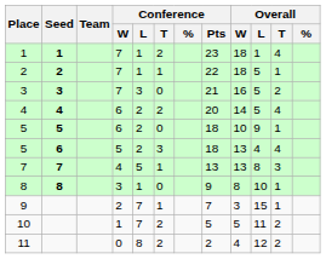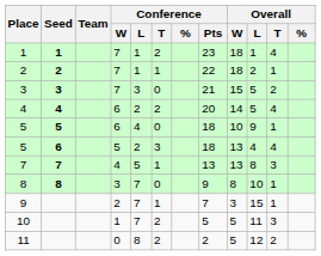row 4 | Overall / L: 5 -> 2
row 5 | Overall / W: 16 -> 15
row 7 | Conference / L: 2 -> 4
row 10 | Conference / L: 1 -> 7
row 12 | Overall / T: 2 -> 3
row 13 | Overall / W: 4 -> 5
